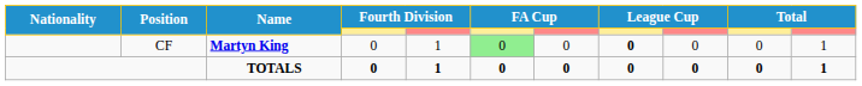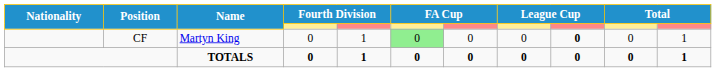CF | Name: bold -> normal
CF | column 8: bold -> normal
CF | column 9: normal -> bold
